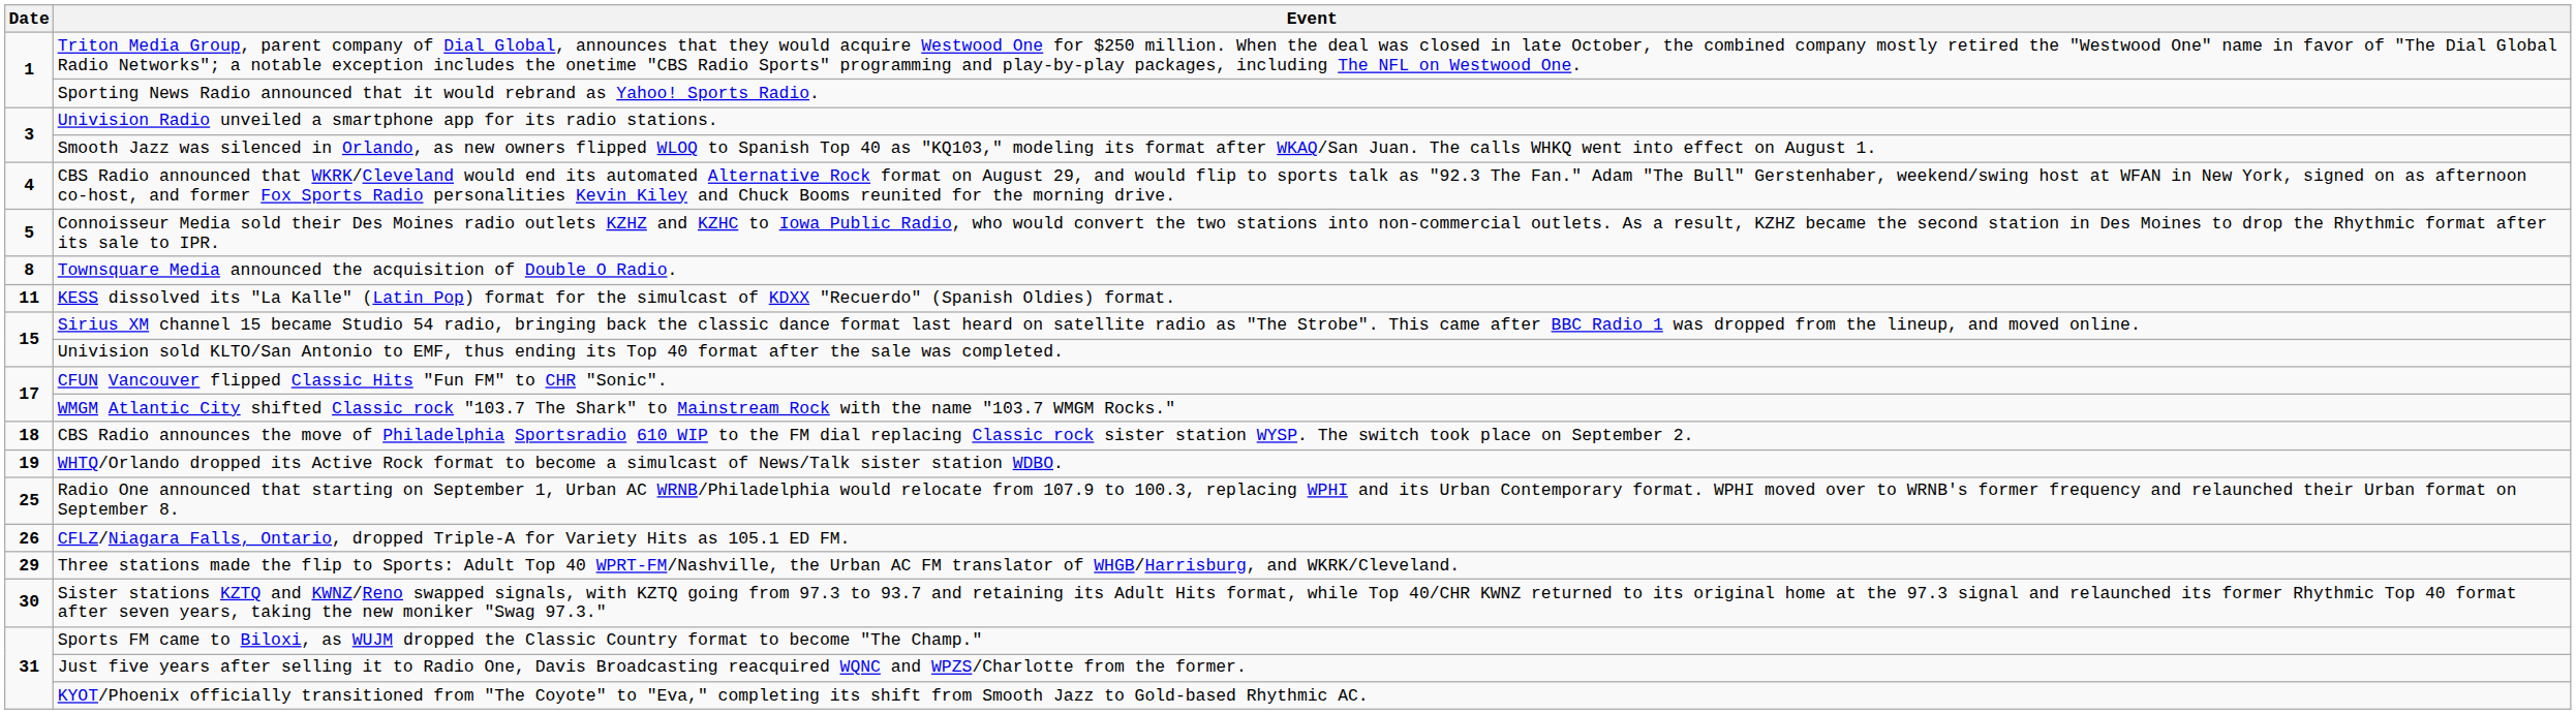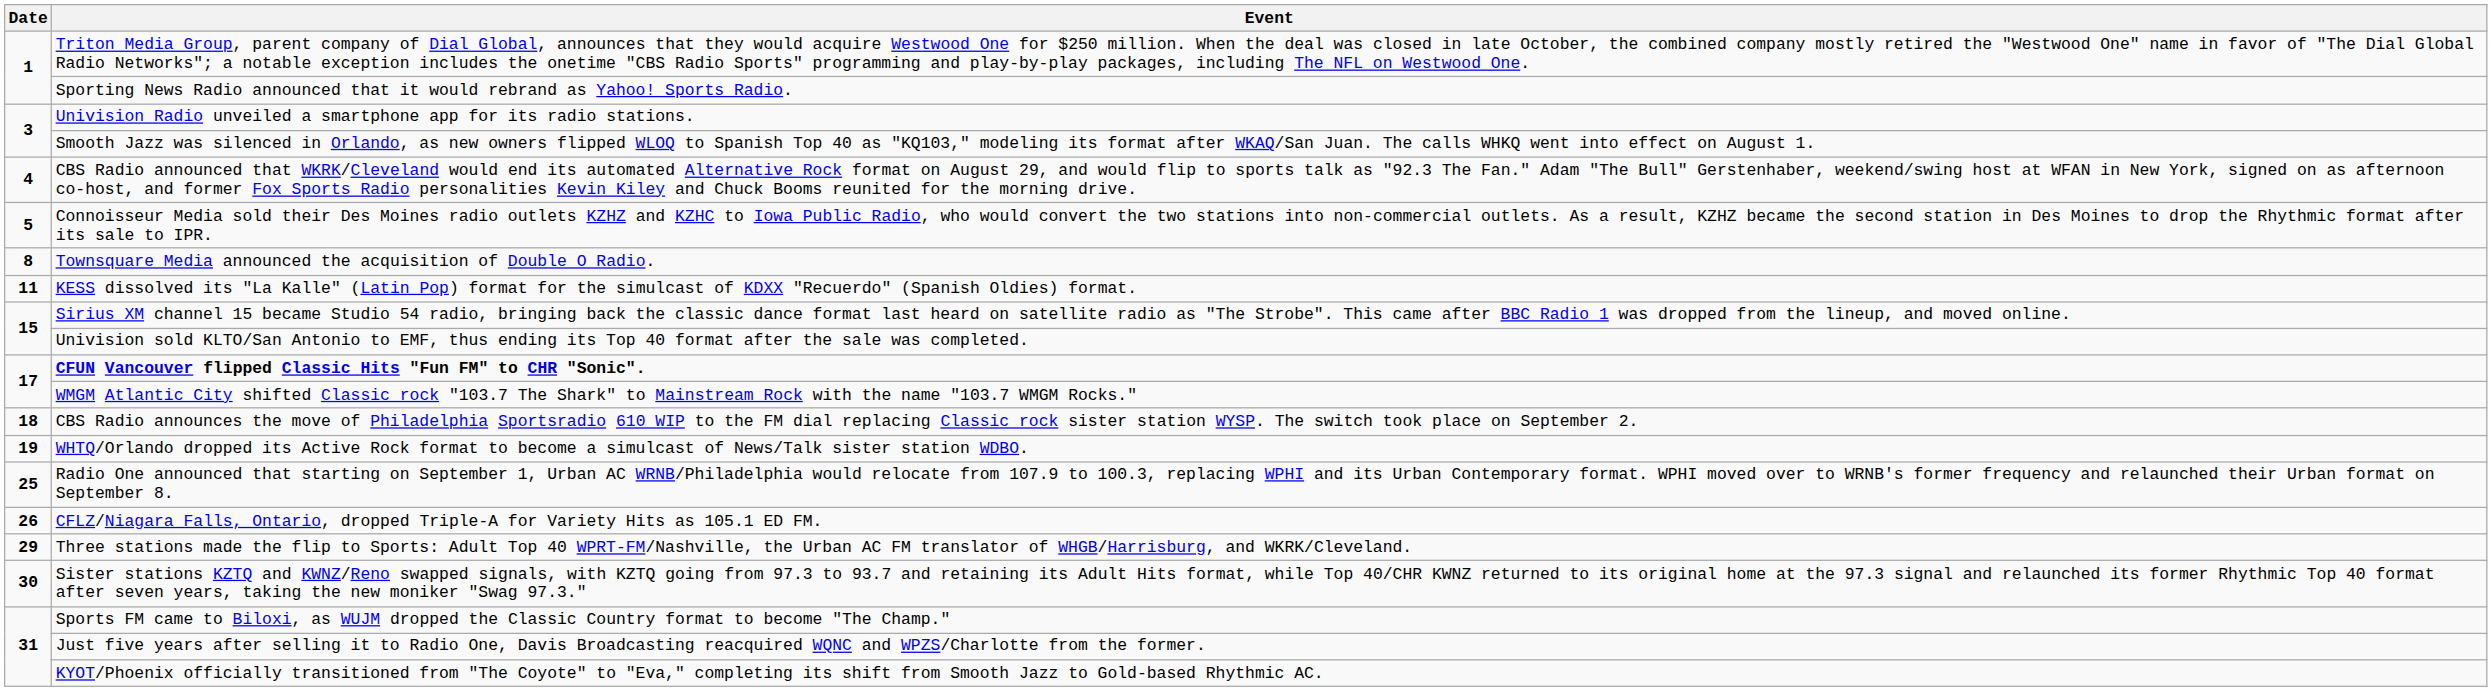CFUN Vancouver flipped Classic Hits "Fun FM" to CHR "Sonic". | Event: normal -> bold
